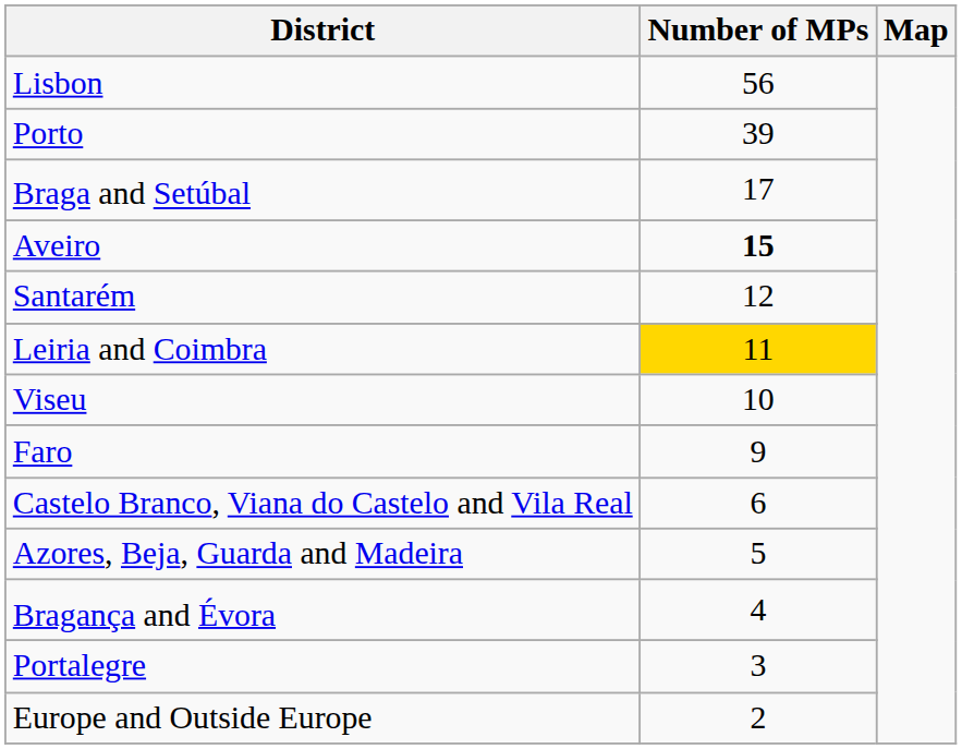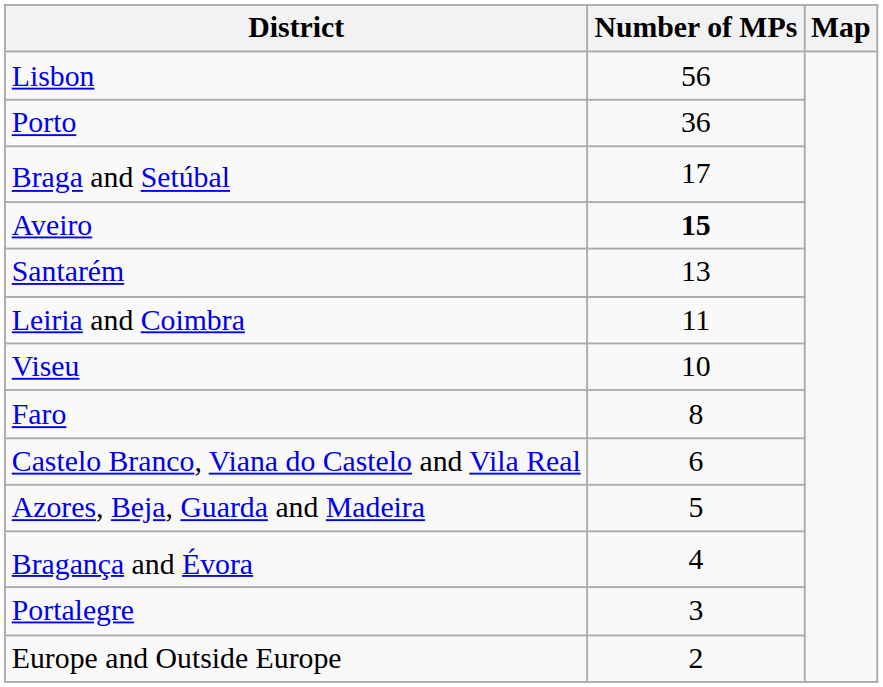Porto | Number of MPs: 39 -> 36
Santarém | Number of MPs: 12 -> 13
Leiria and Coimbra | Number of MPs: gold background -> no background
Faro | Number of MPs: 9 -> 8
